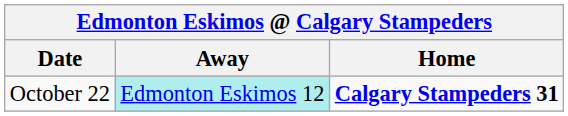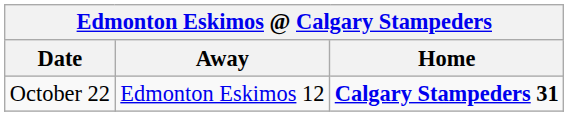October 22 | Away: paleturquoise background -> no background
